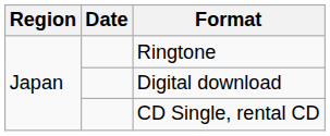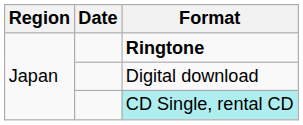Ringtone | Format: normal -> bold
CD Single, rental CD | Format: no background -> paleturquoise background
